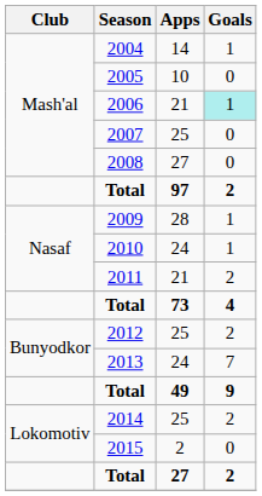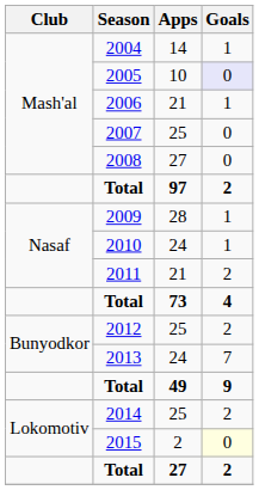2005 | Goals: no background -> lavender background
2006 | Goals: paleturquoise background -> no background
2015 | Goals: no background -> lightyellow background
